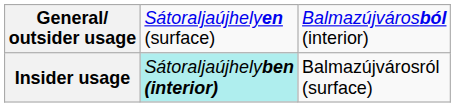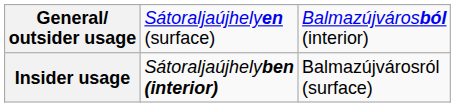Insider usage | column 2: paleturquoise background -> no background
